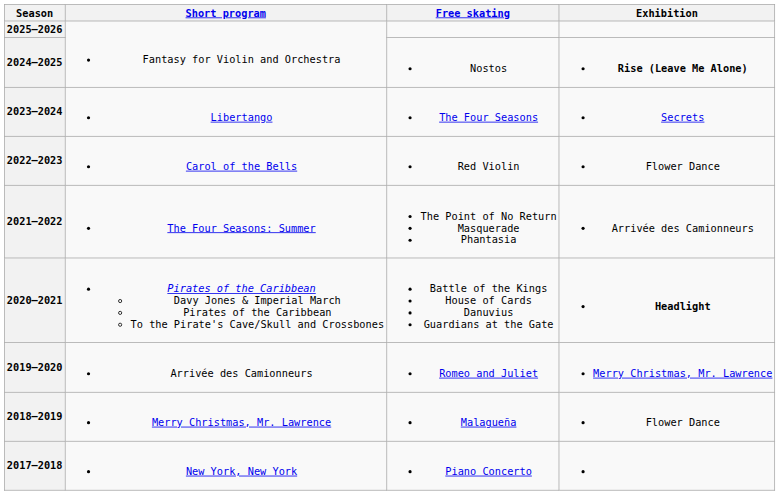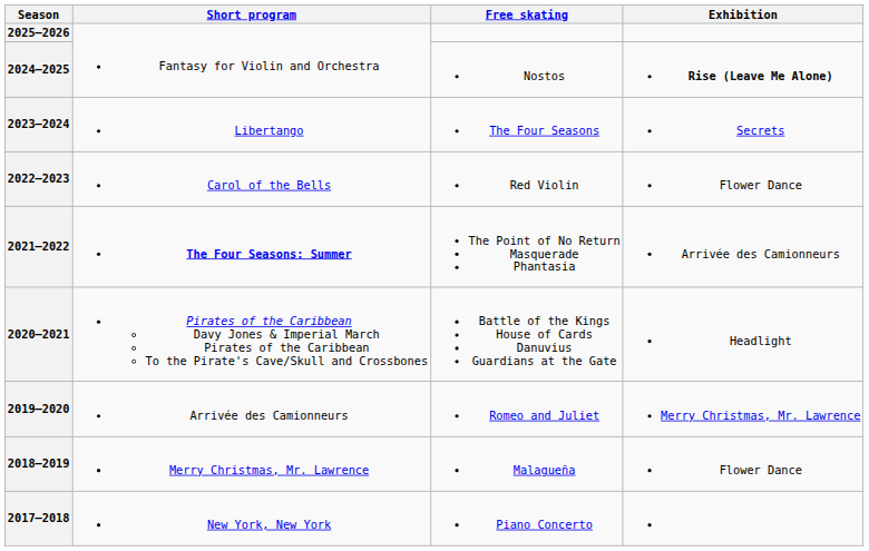2021–2022 | Short program: normal -> bold
2020–2021 | Exhibition: bold -> normal
